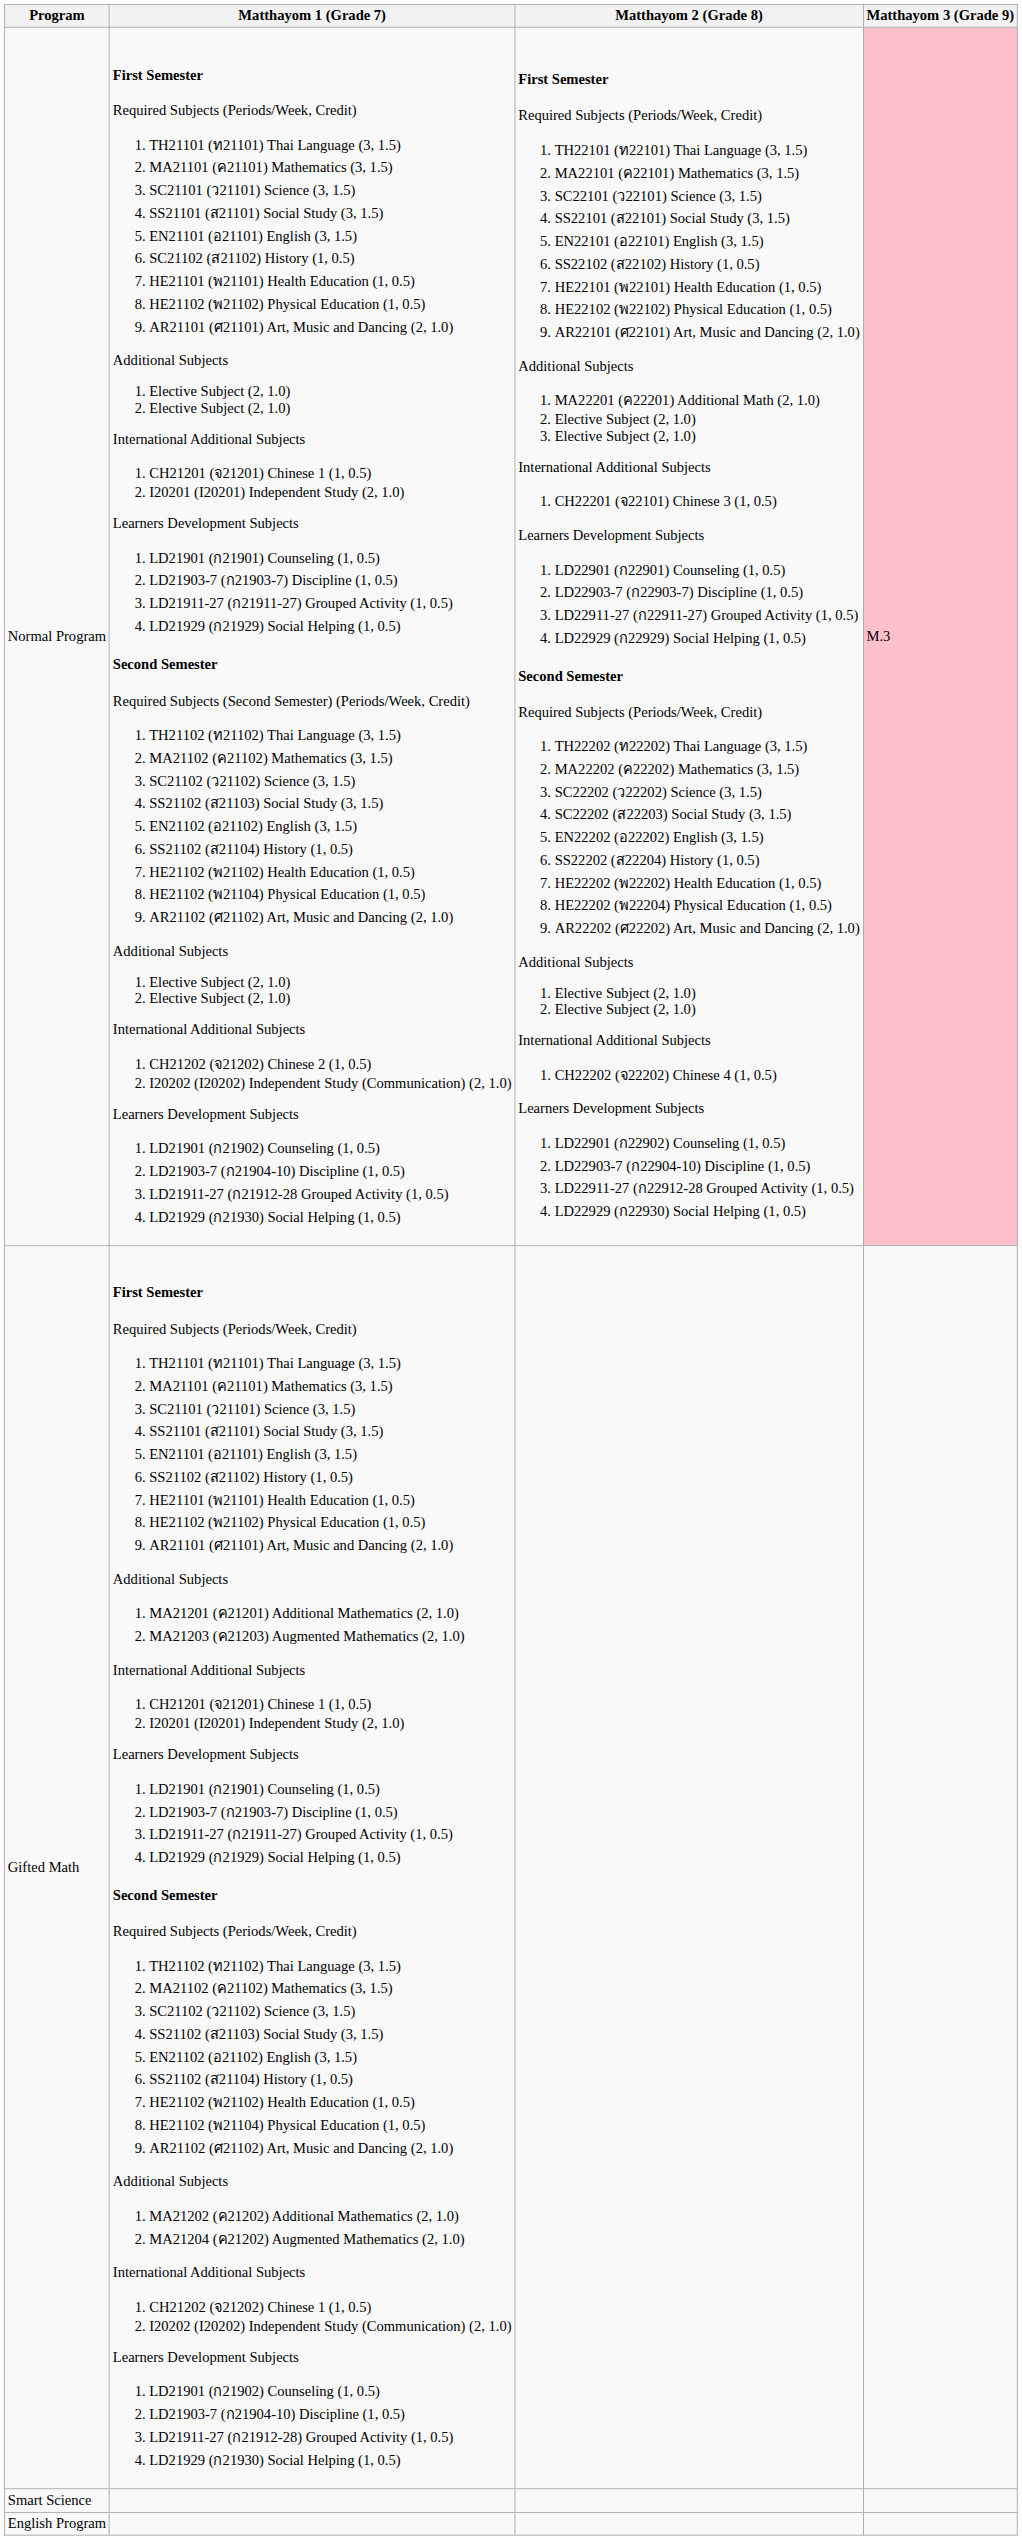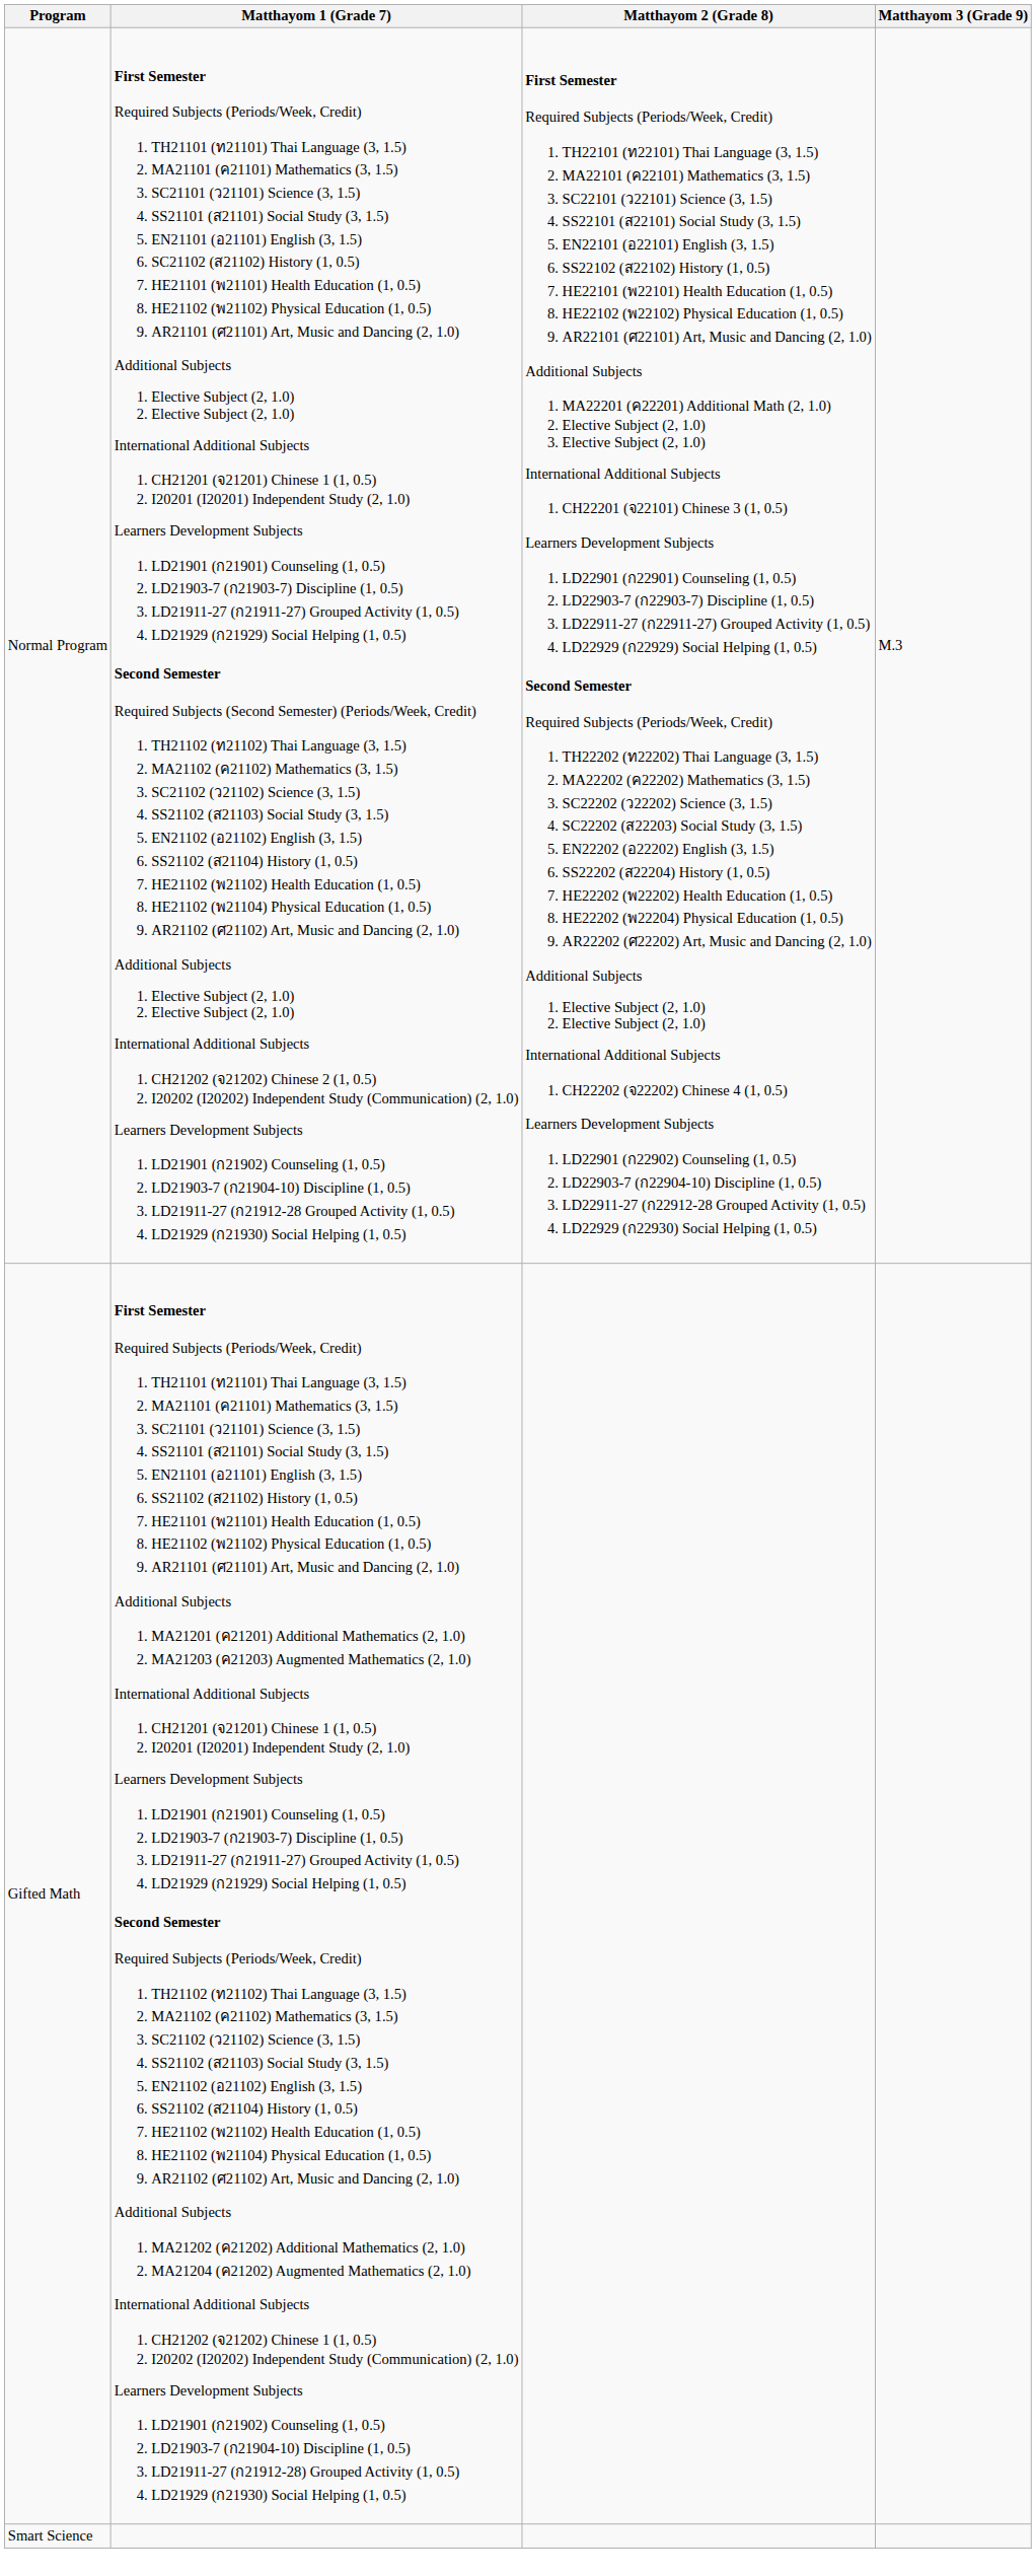Normal Program | Matthayom 3 (Grade 9): pink background -> no background
- row: English Program
